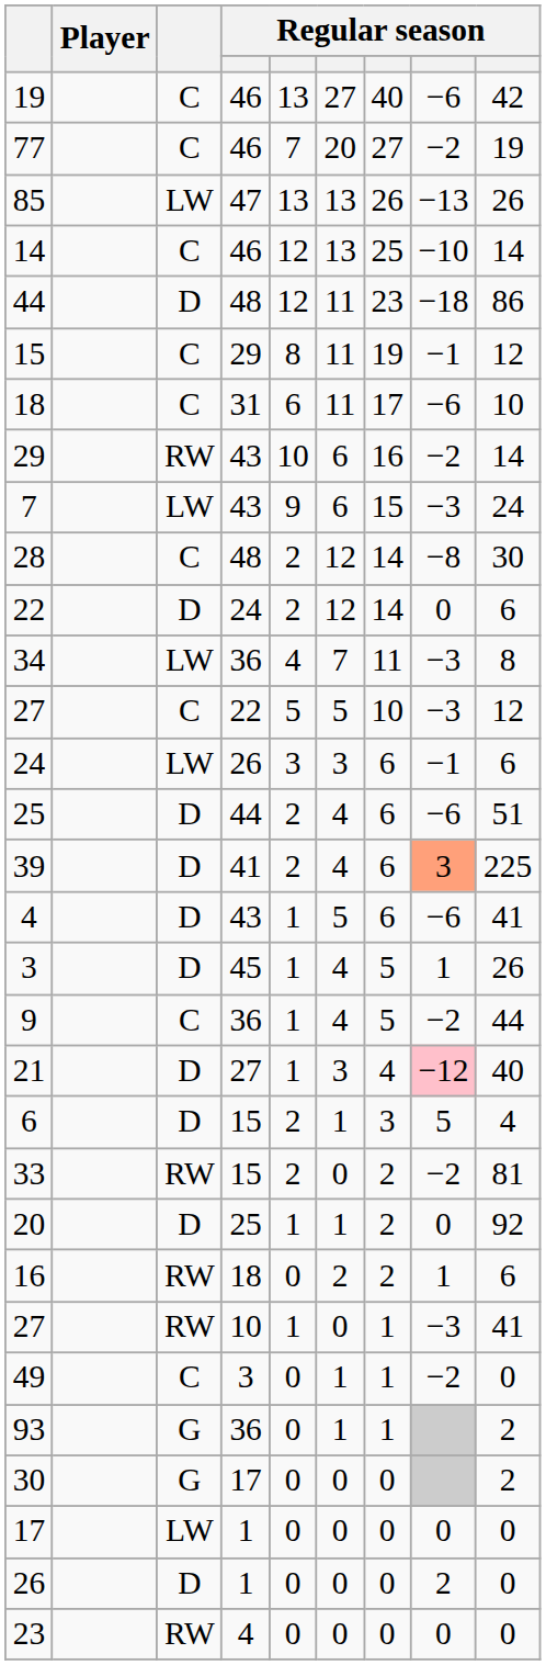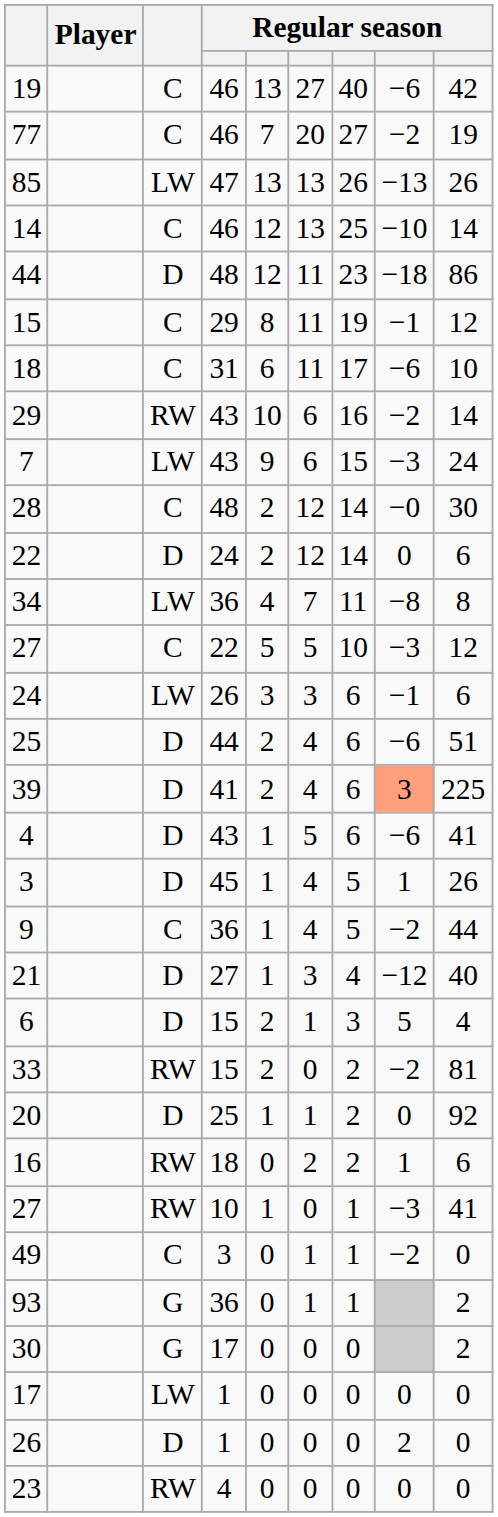28 | column 8: −8 -> −0
34 | column 8: −3 -> −8
21 | column 8: pink background -> no background
